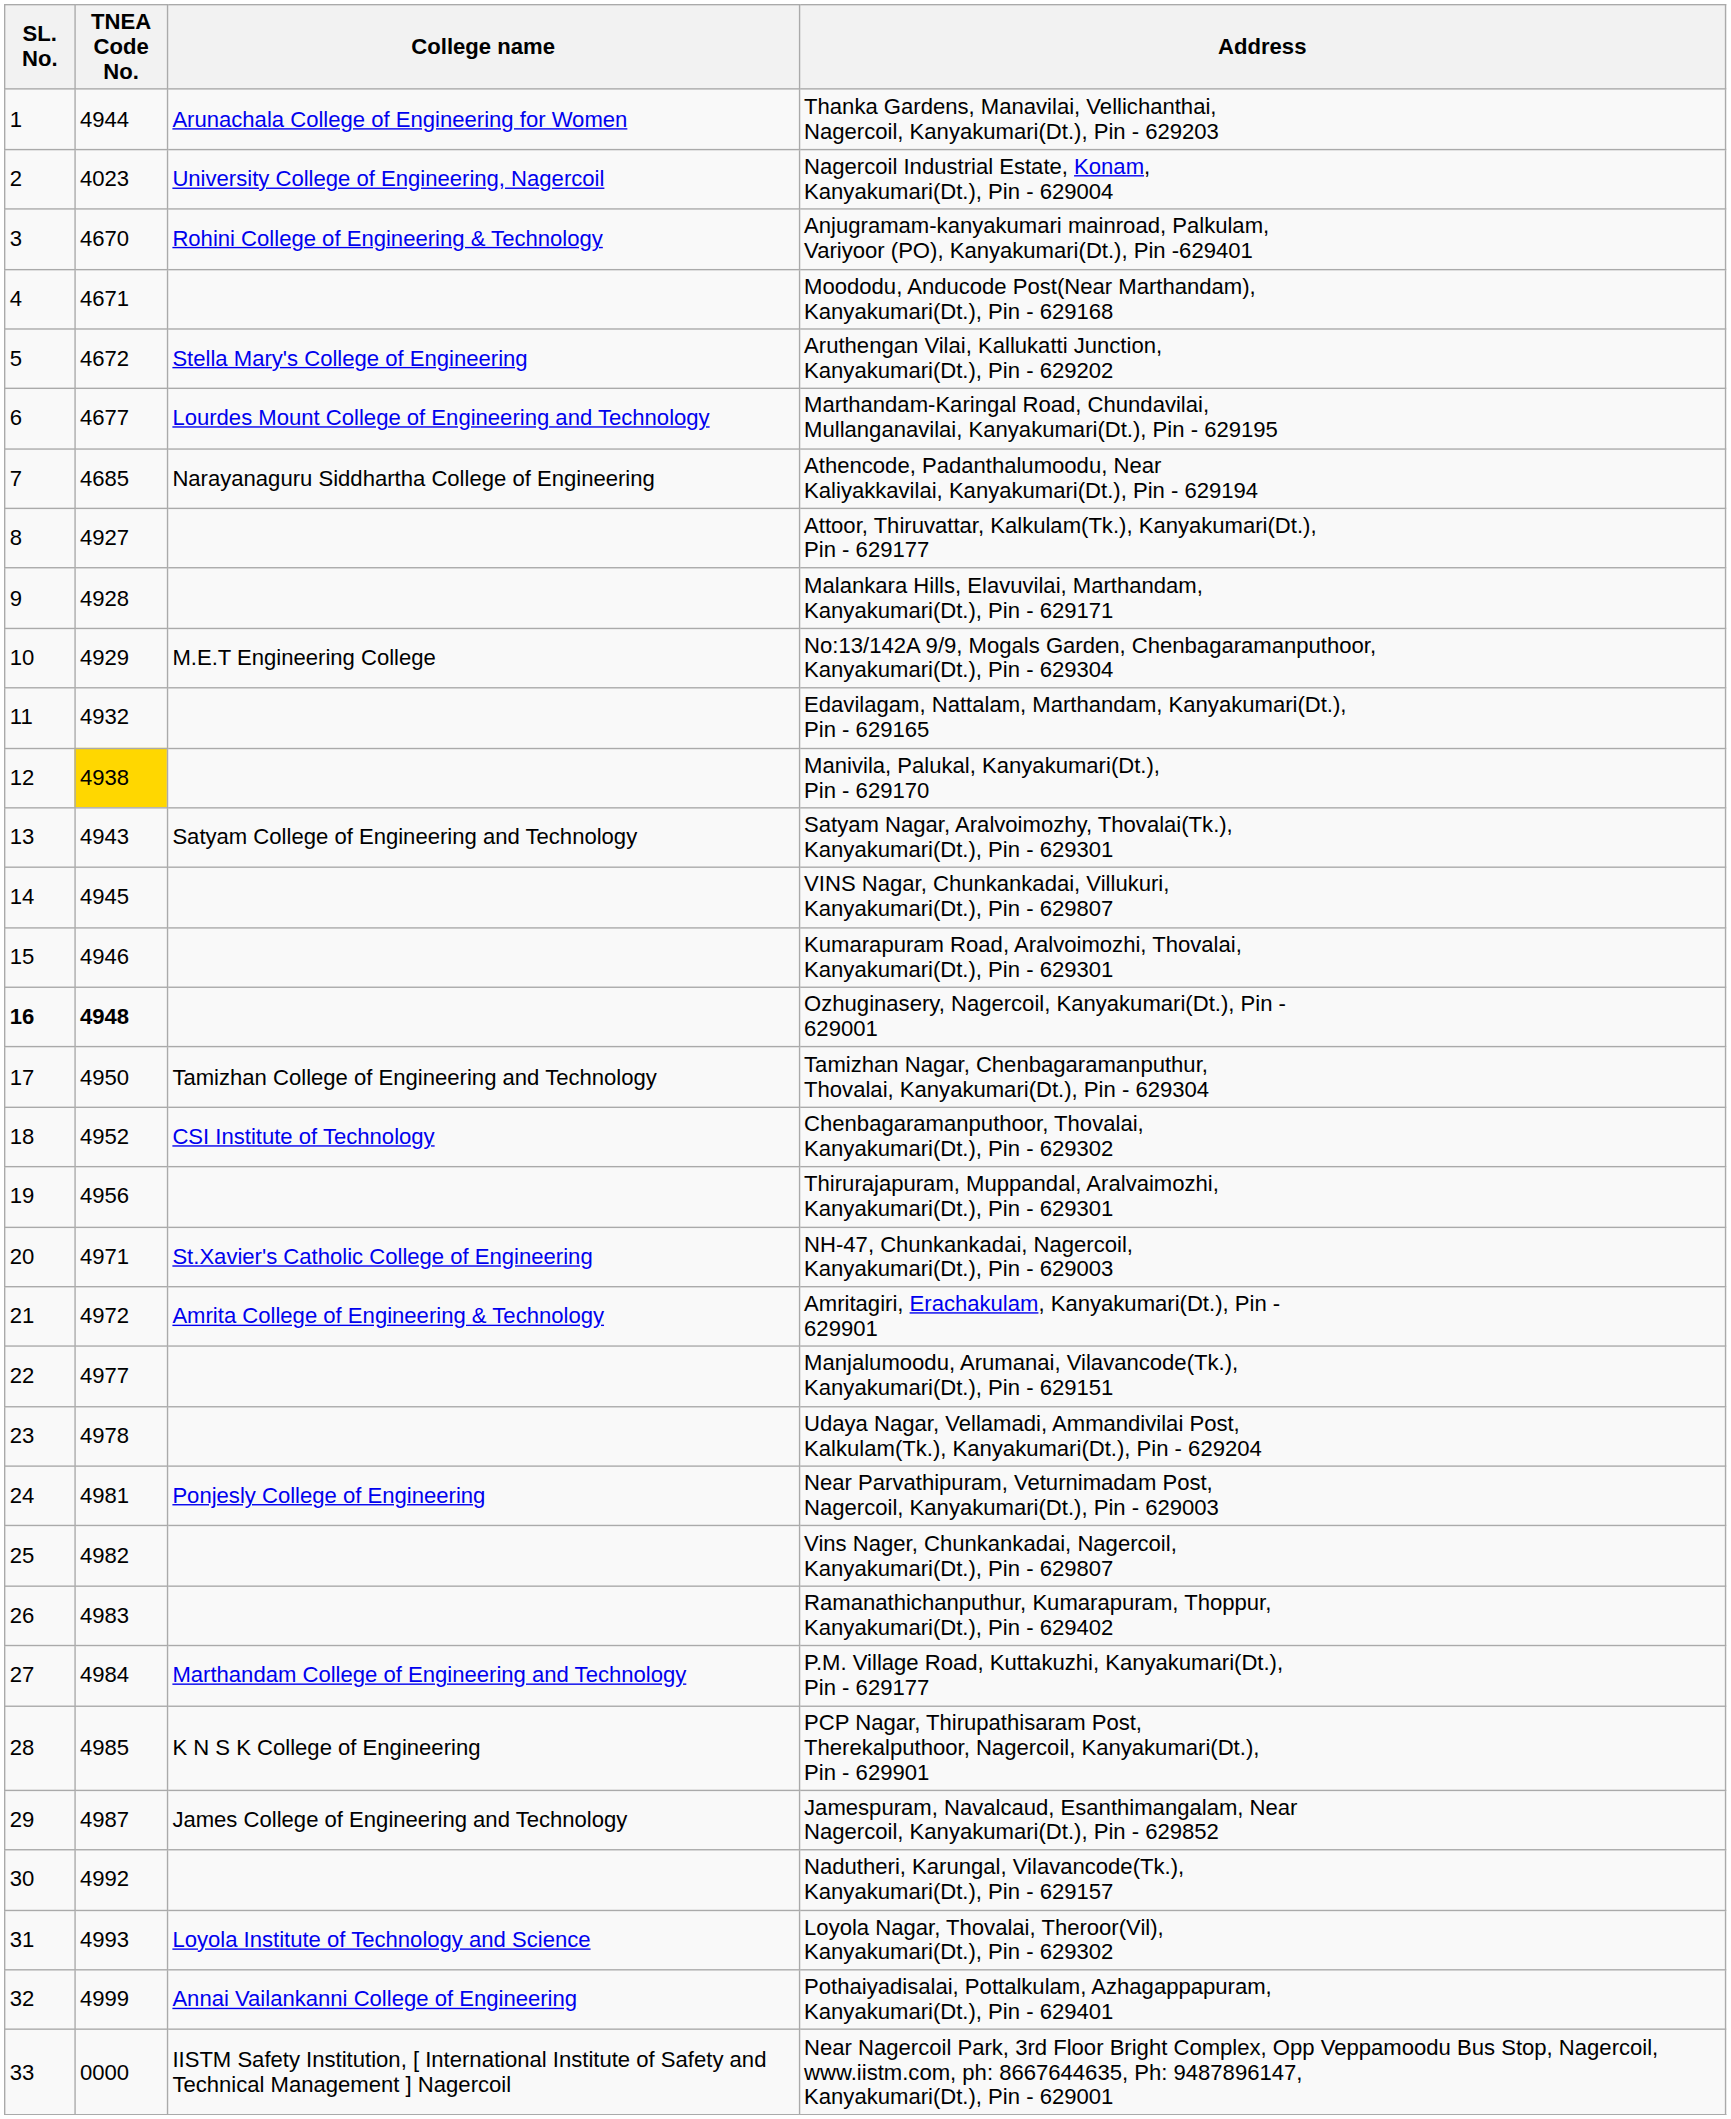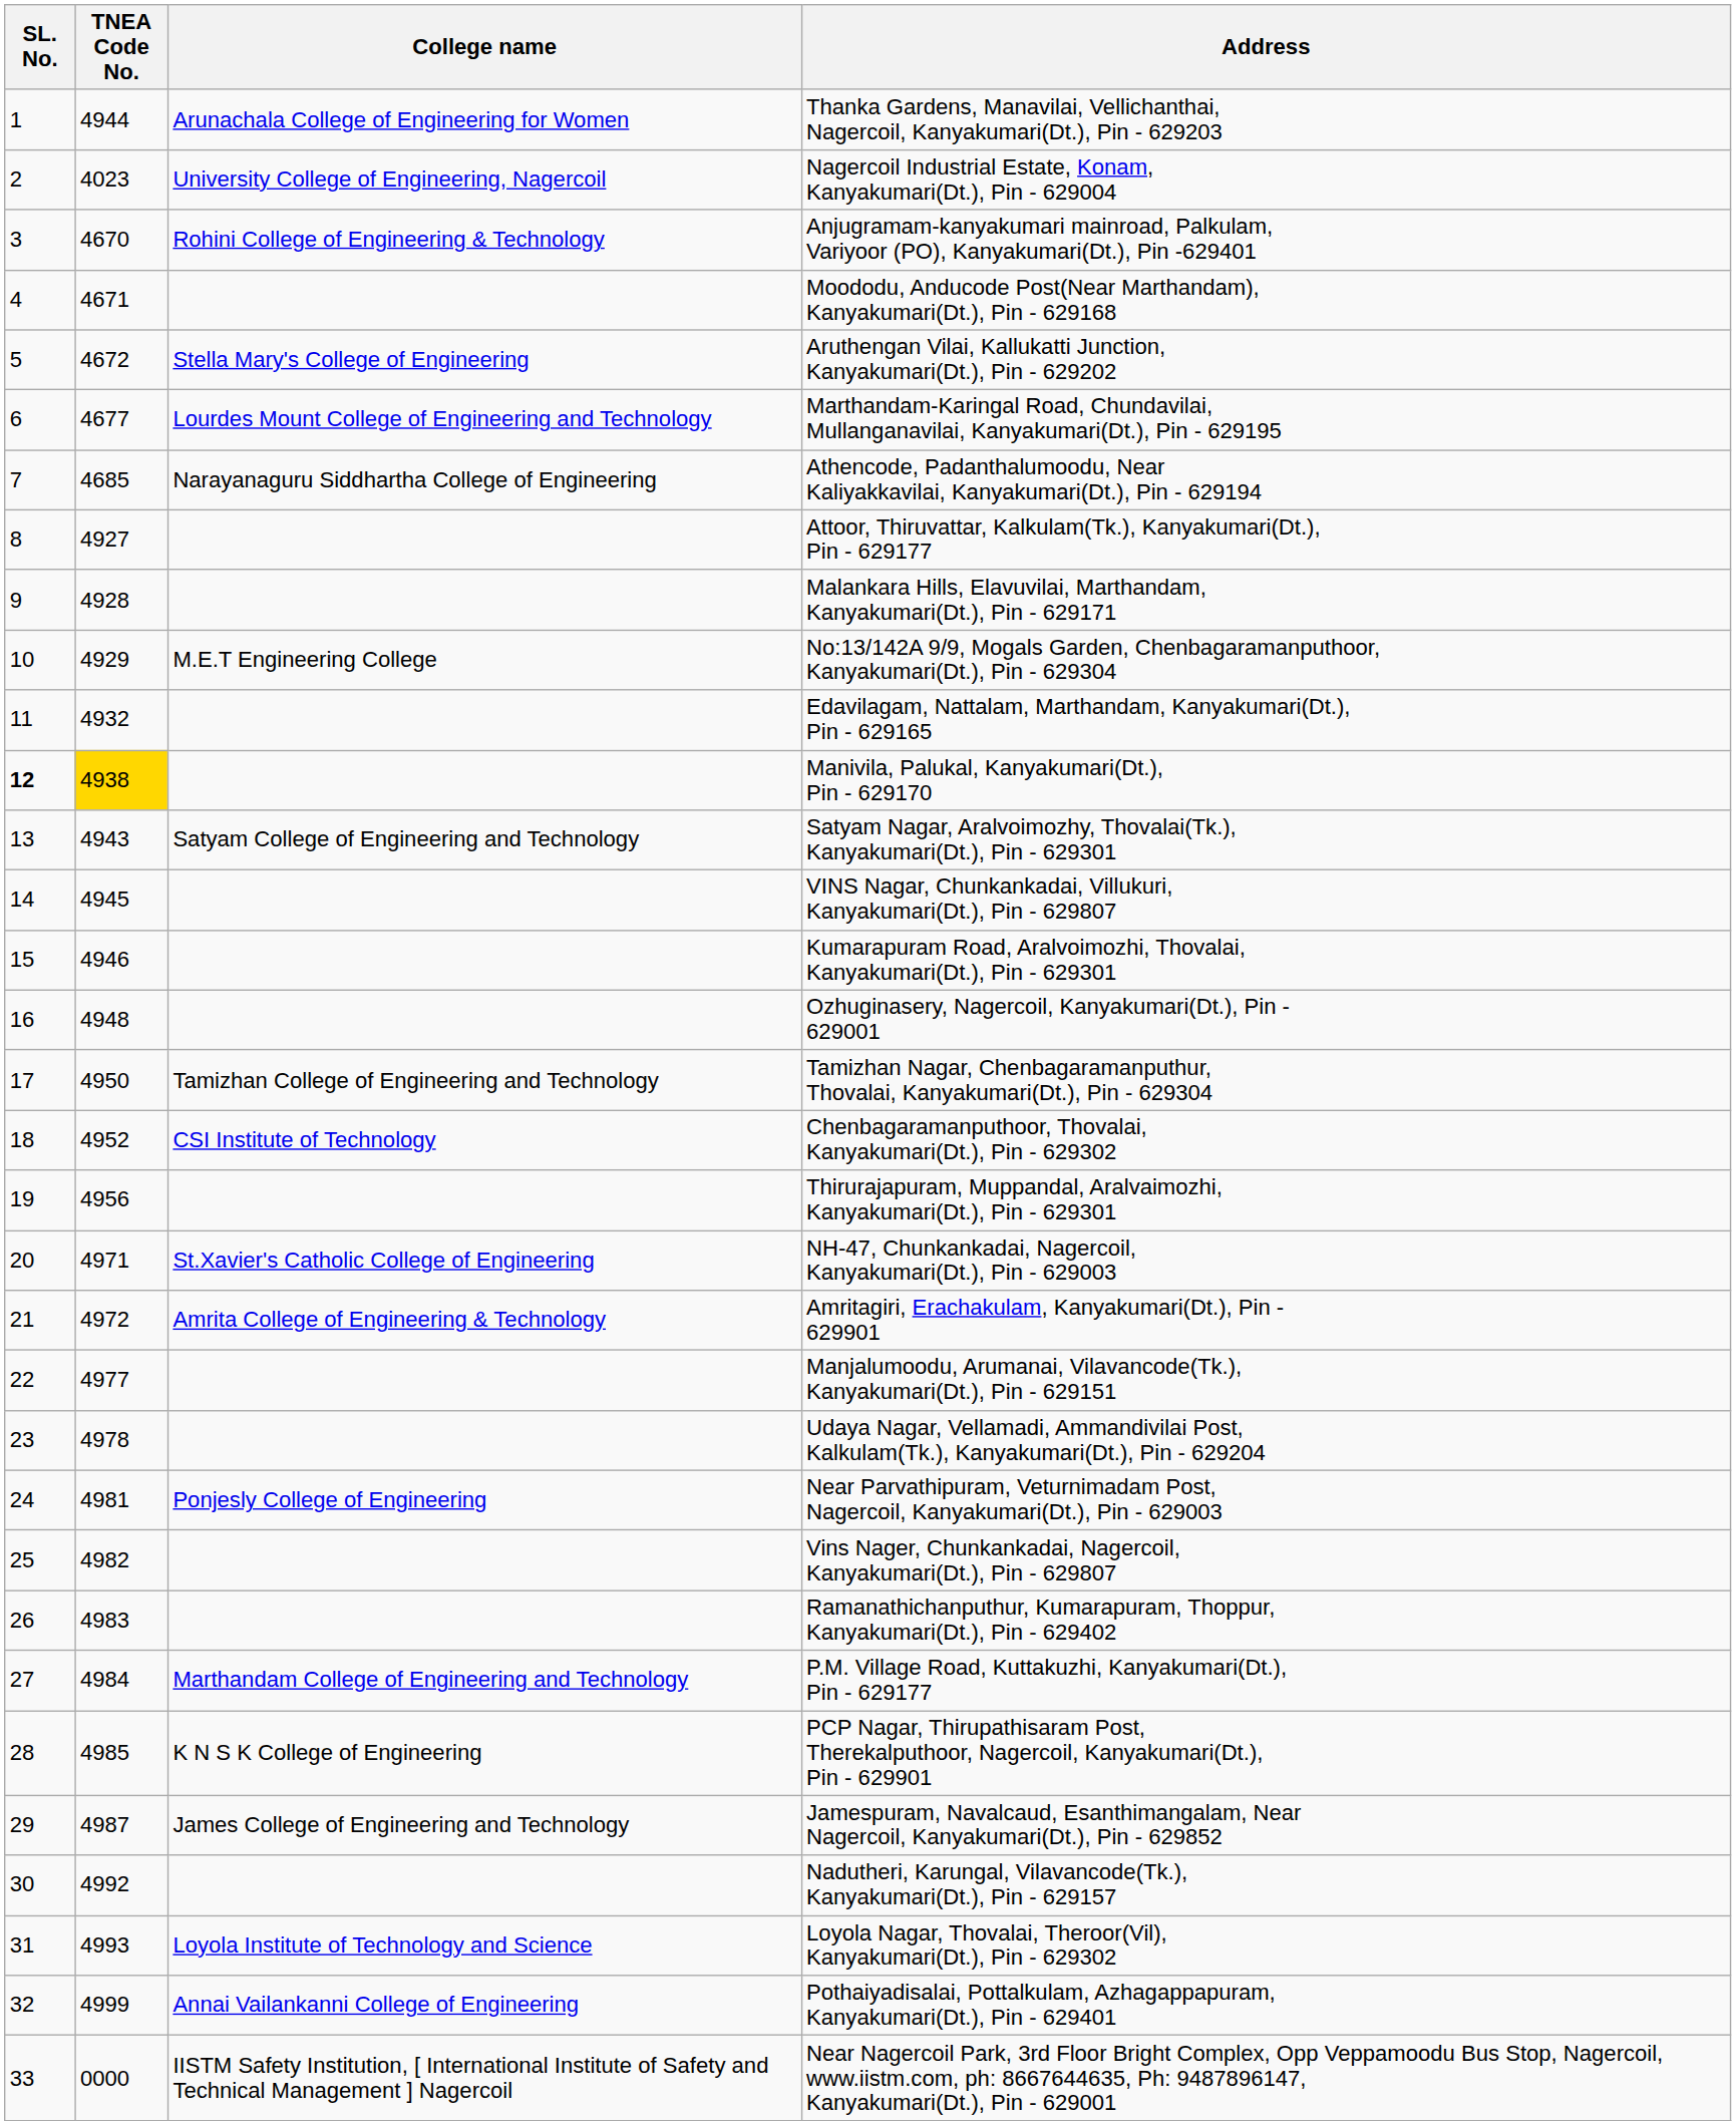Manivila, Palukal, Kanyakumari(Dt.), Pin - 629170 | SL. No.: normal -> bold
Ozhuginasery, Nagercoil, Kanyakumari(Dt.), Pin - 629001 | SL. No.: bold -> normal
Ozhuginasery, Nagercoil, Kanyakumari(Dt.), Pin - 629001 | TNEA Code No.: bold -> normal
